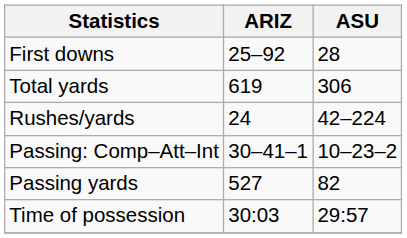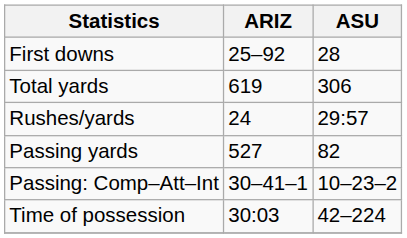Rushes/yards | ASU: 42–224 -> 29:57
rows swapped: Passing yards <-> Passing: Comp–Att–Int
Time of possession | ASU: 29:57 -> 42–224
